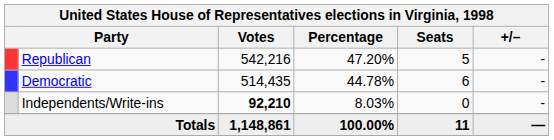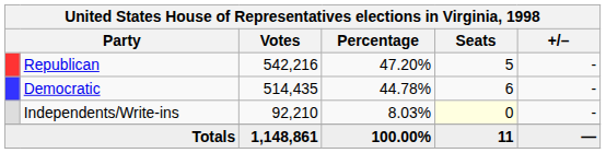Independents/Write-ins | Votes: bold -> normal
Independents/Write-ins | Seats: no background -> lightyellow background
